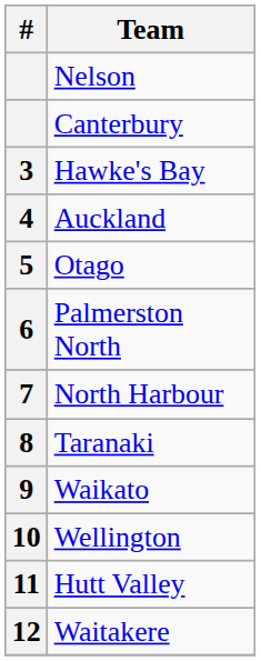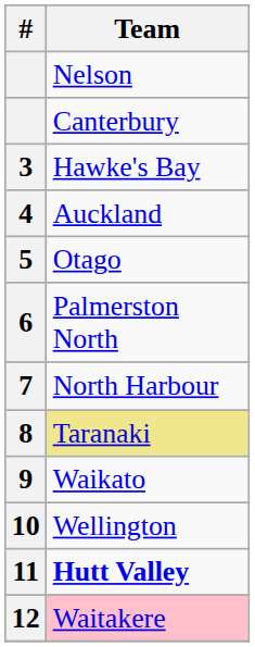Taranaki | Team: no background -> khaki background
Hutt Valley | Team: normal -> bold
Waitakere | Team: no background -> pink background
